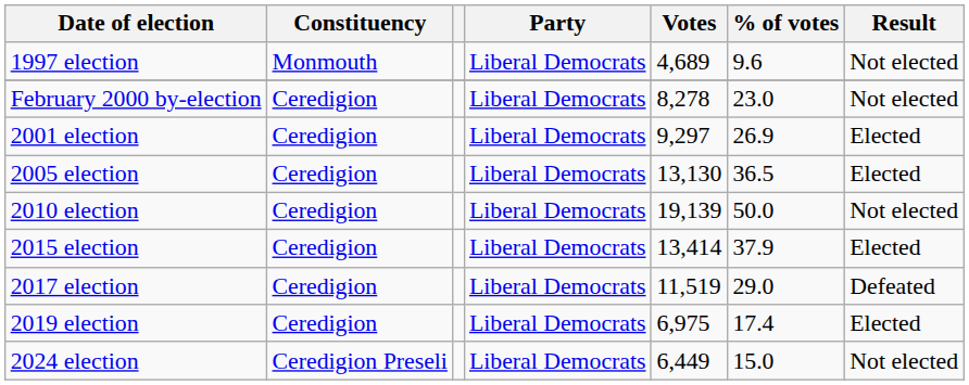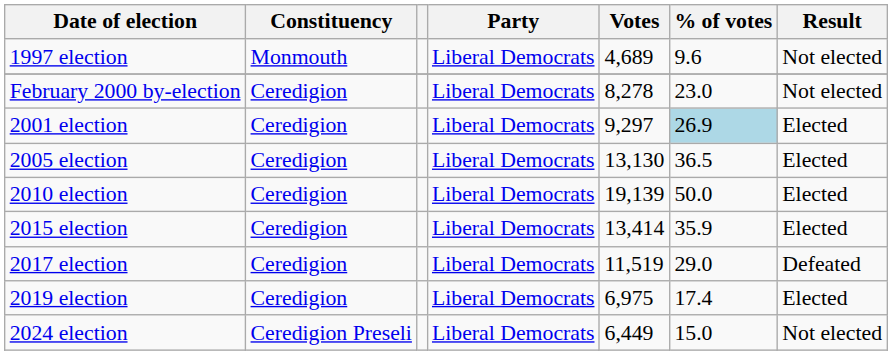2001 election | % of votes: no background -> lightblue background
2010 election | Result: Not elected -> Elected
2015 election | % of votes: 37.9 -> 35.9
